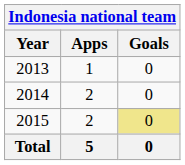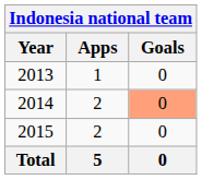2014 | Goals: no background -> lightsalmon background
2015 | Goals: khaki background -> no background
